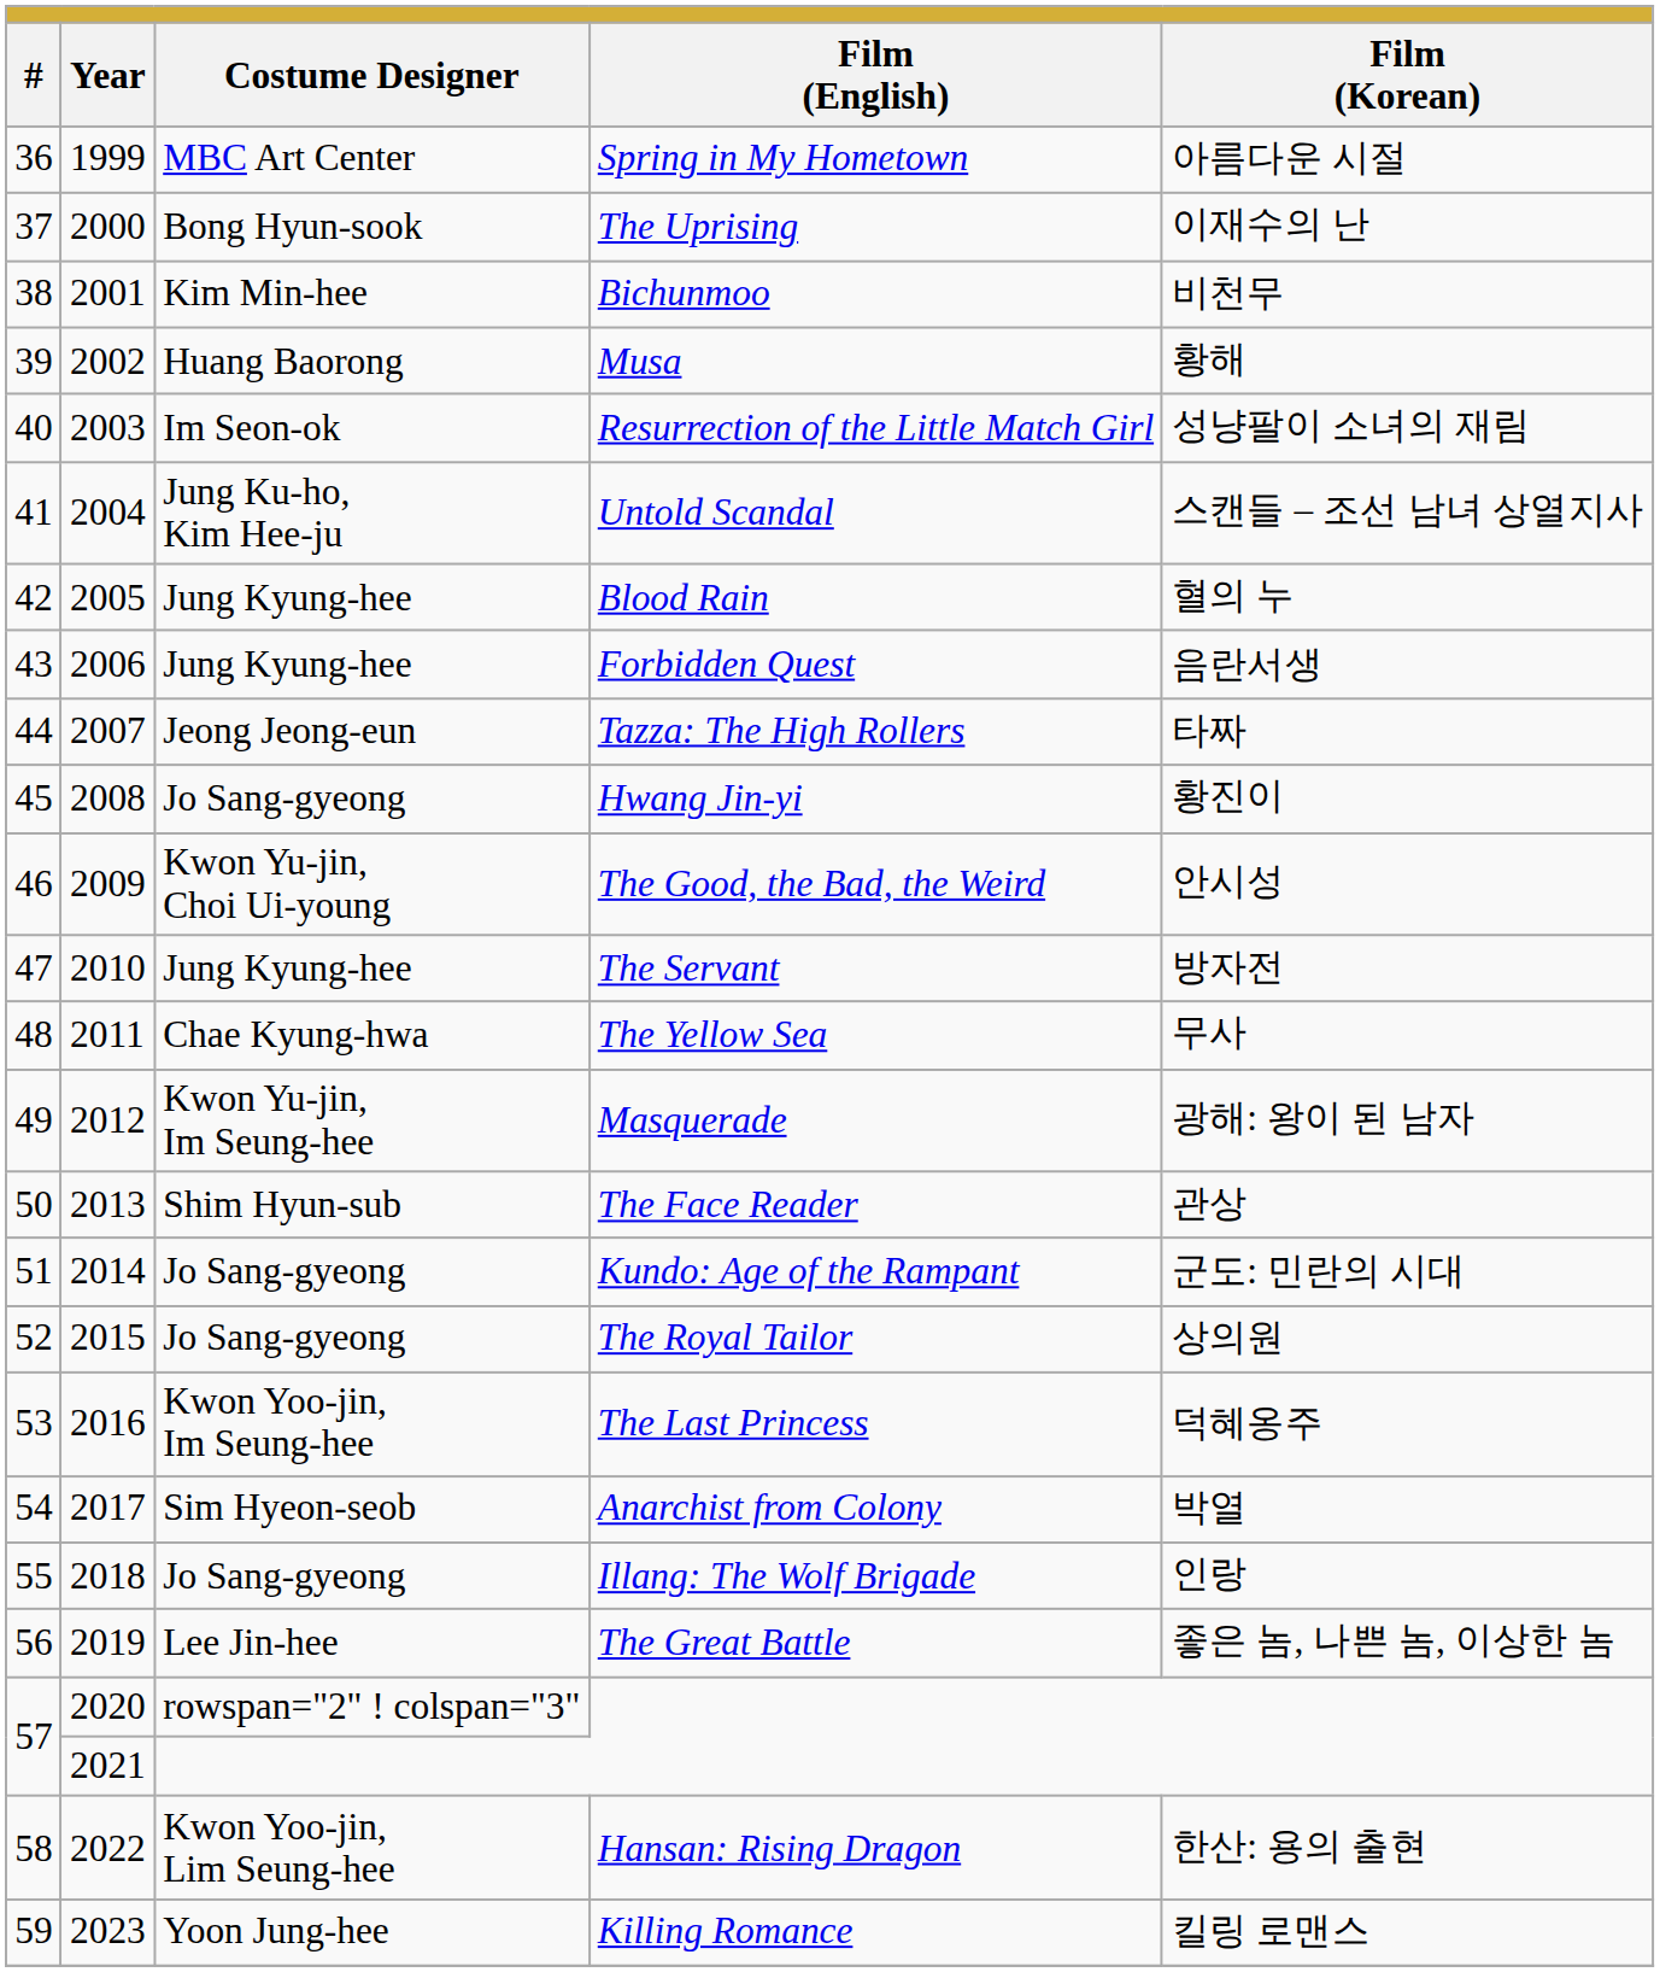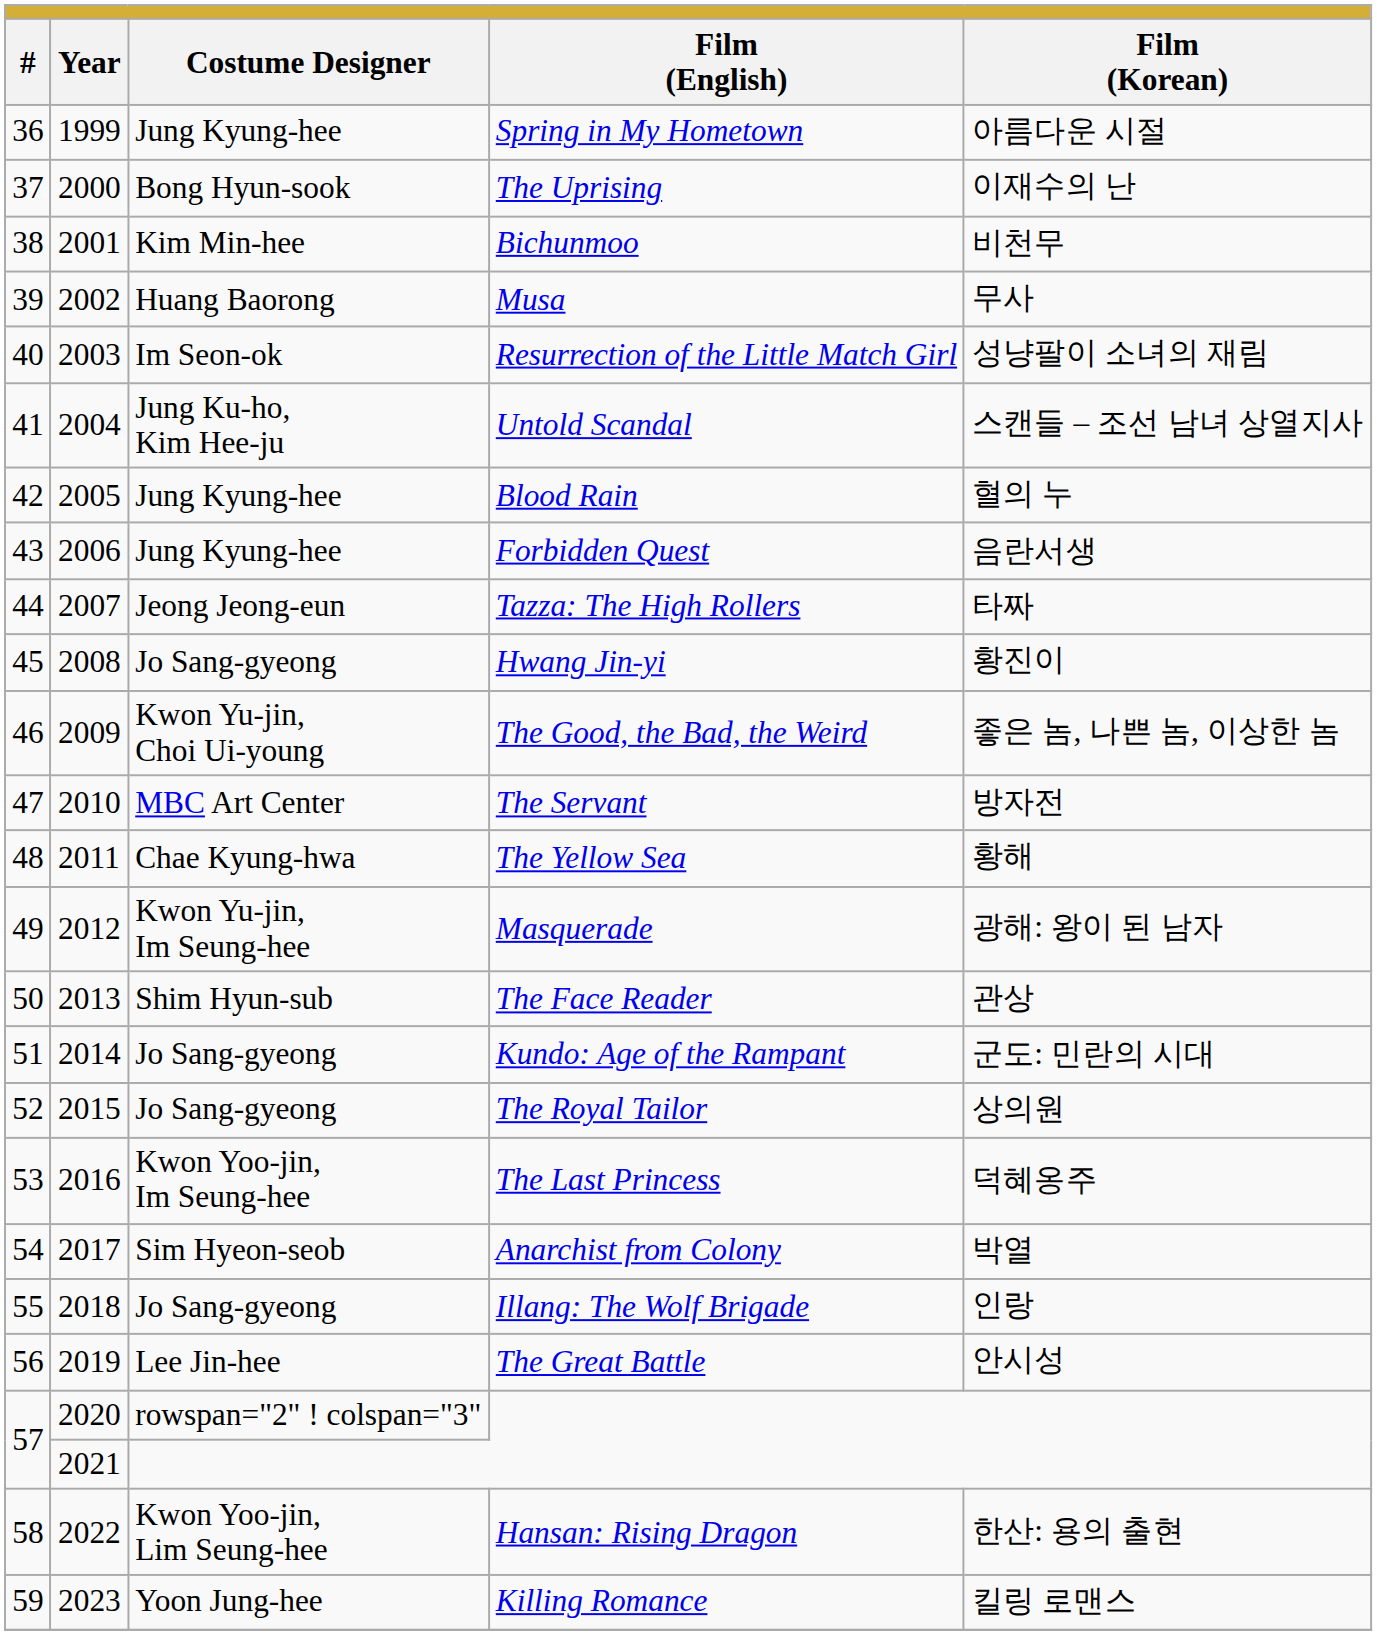Spring in My Hometown | Costume Designer: MBC Art Center -> Jung Kyung-hee
Musa | Film (Korean): 황해 -> 무사
The Good, the Bad, the Weird | Film (Korean): 안시성 -> 좋은 놈, 나쁜 놈, 이상한 놈
The Servant | Costume Designer: Jung Kyung-hee -> MBC Art Center
The Yellow Sea | Film (Korean): 무사 -> 황해
The Great Battle | Film (Korean): 좋은 놈, 나쁜 놈, 이상한 놈 -> 안시성
